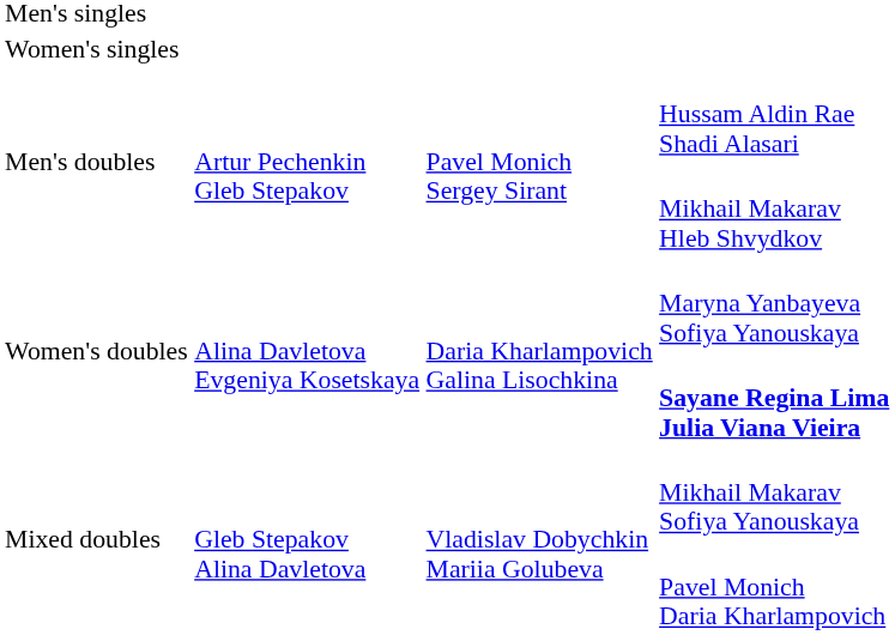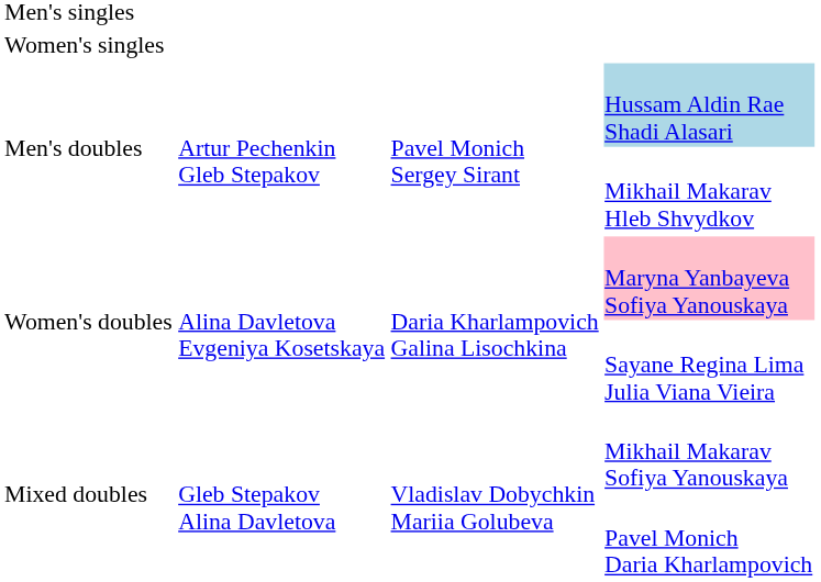Hussam Aldin Rae Shadi Alasari | column 4: no background -> lightblue background
Maryna Yanbayeva Sofiya Yanouskaya | column 4: no background -> pink background
Sayane Regina Lima Julia Viana Vieira | column 4: bold -> normal
